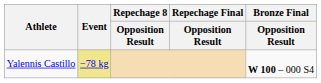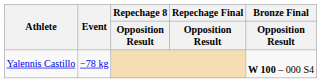Yalennis Castillo | Event: khaki background -> no background
